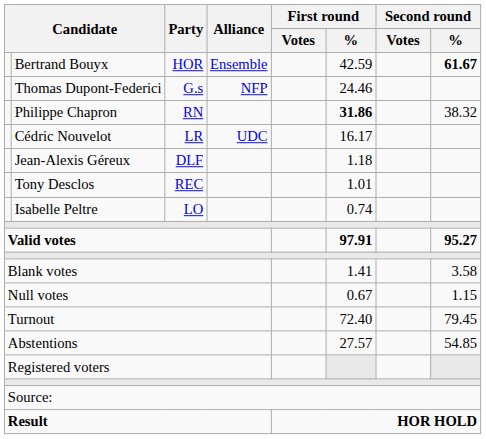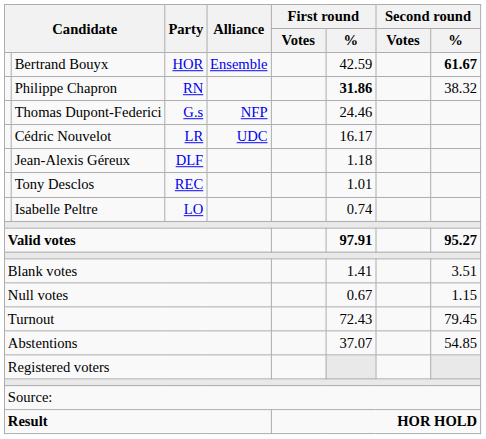rows swapped: Philippe Chapron <-> Thomas Dupont-Federici
Blank votes | Second round / %: 3.58 -> 3.51
Turnout | First round / %: 72.40 -> 72.43
Abstentions | First round / %: 27.57 -> 37.07
